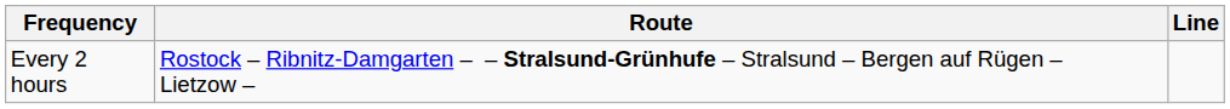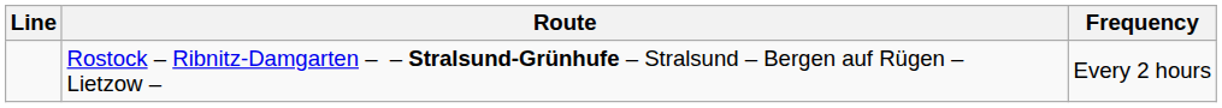columns swapped: Line <-> Frequency
